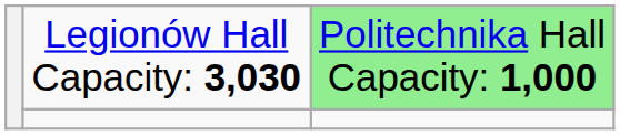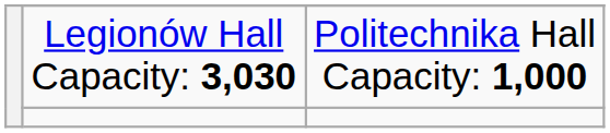Legionów Hall Capacity: 3,030 | column 3: lightgreen background -> no background
